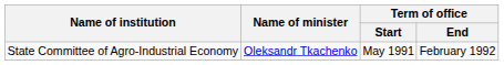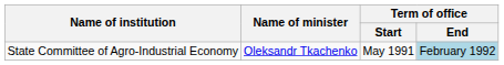State Committee of Agro-Industrial Economy | Term of office / End: no background -> lightblue background
